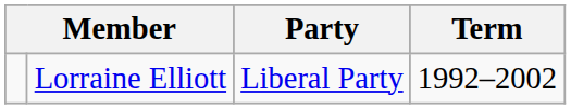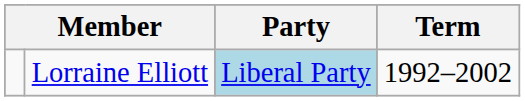Lorraine Elliott | Party: no background -> lightblue background
